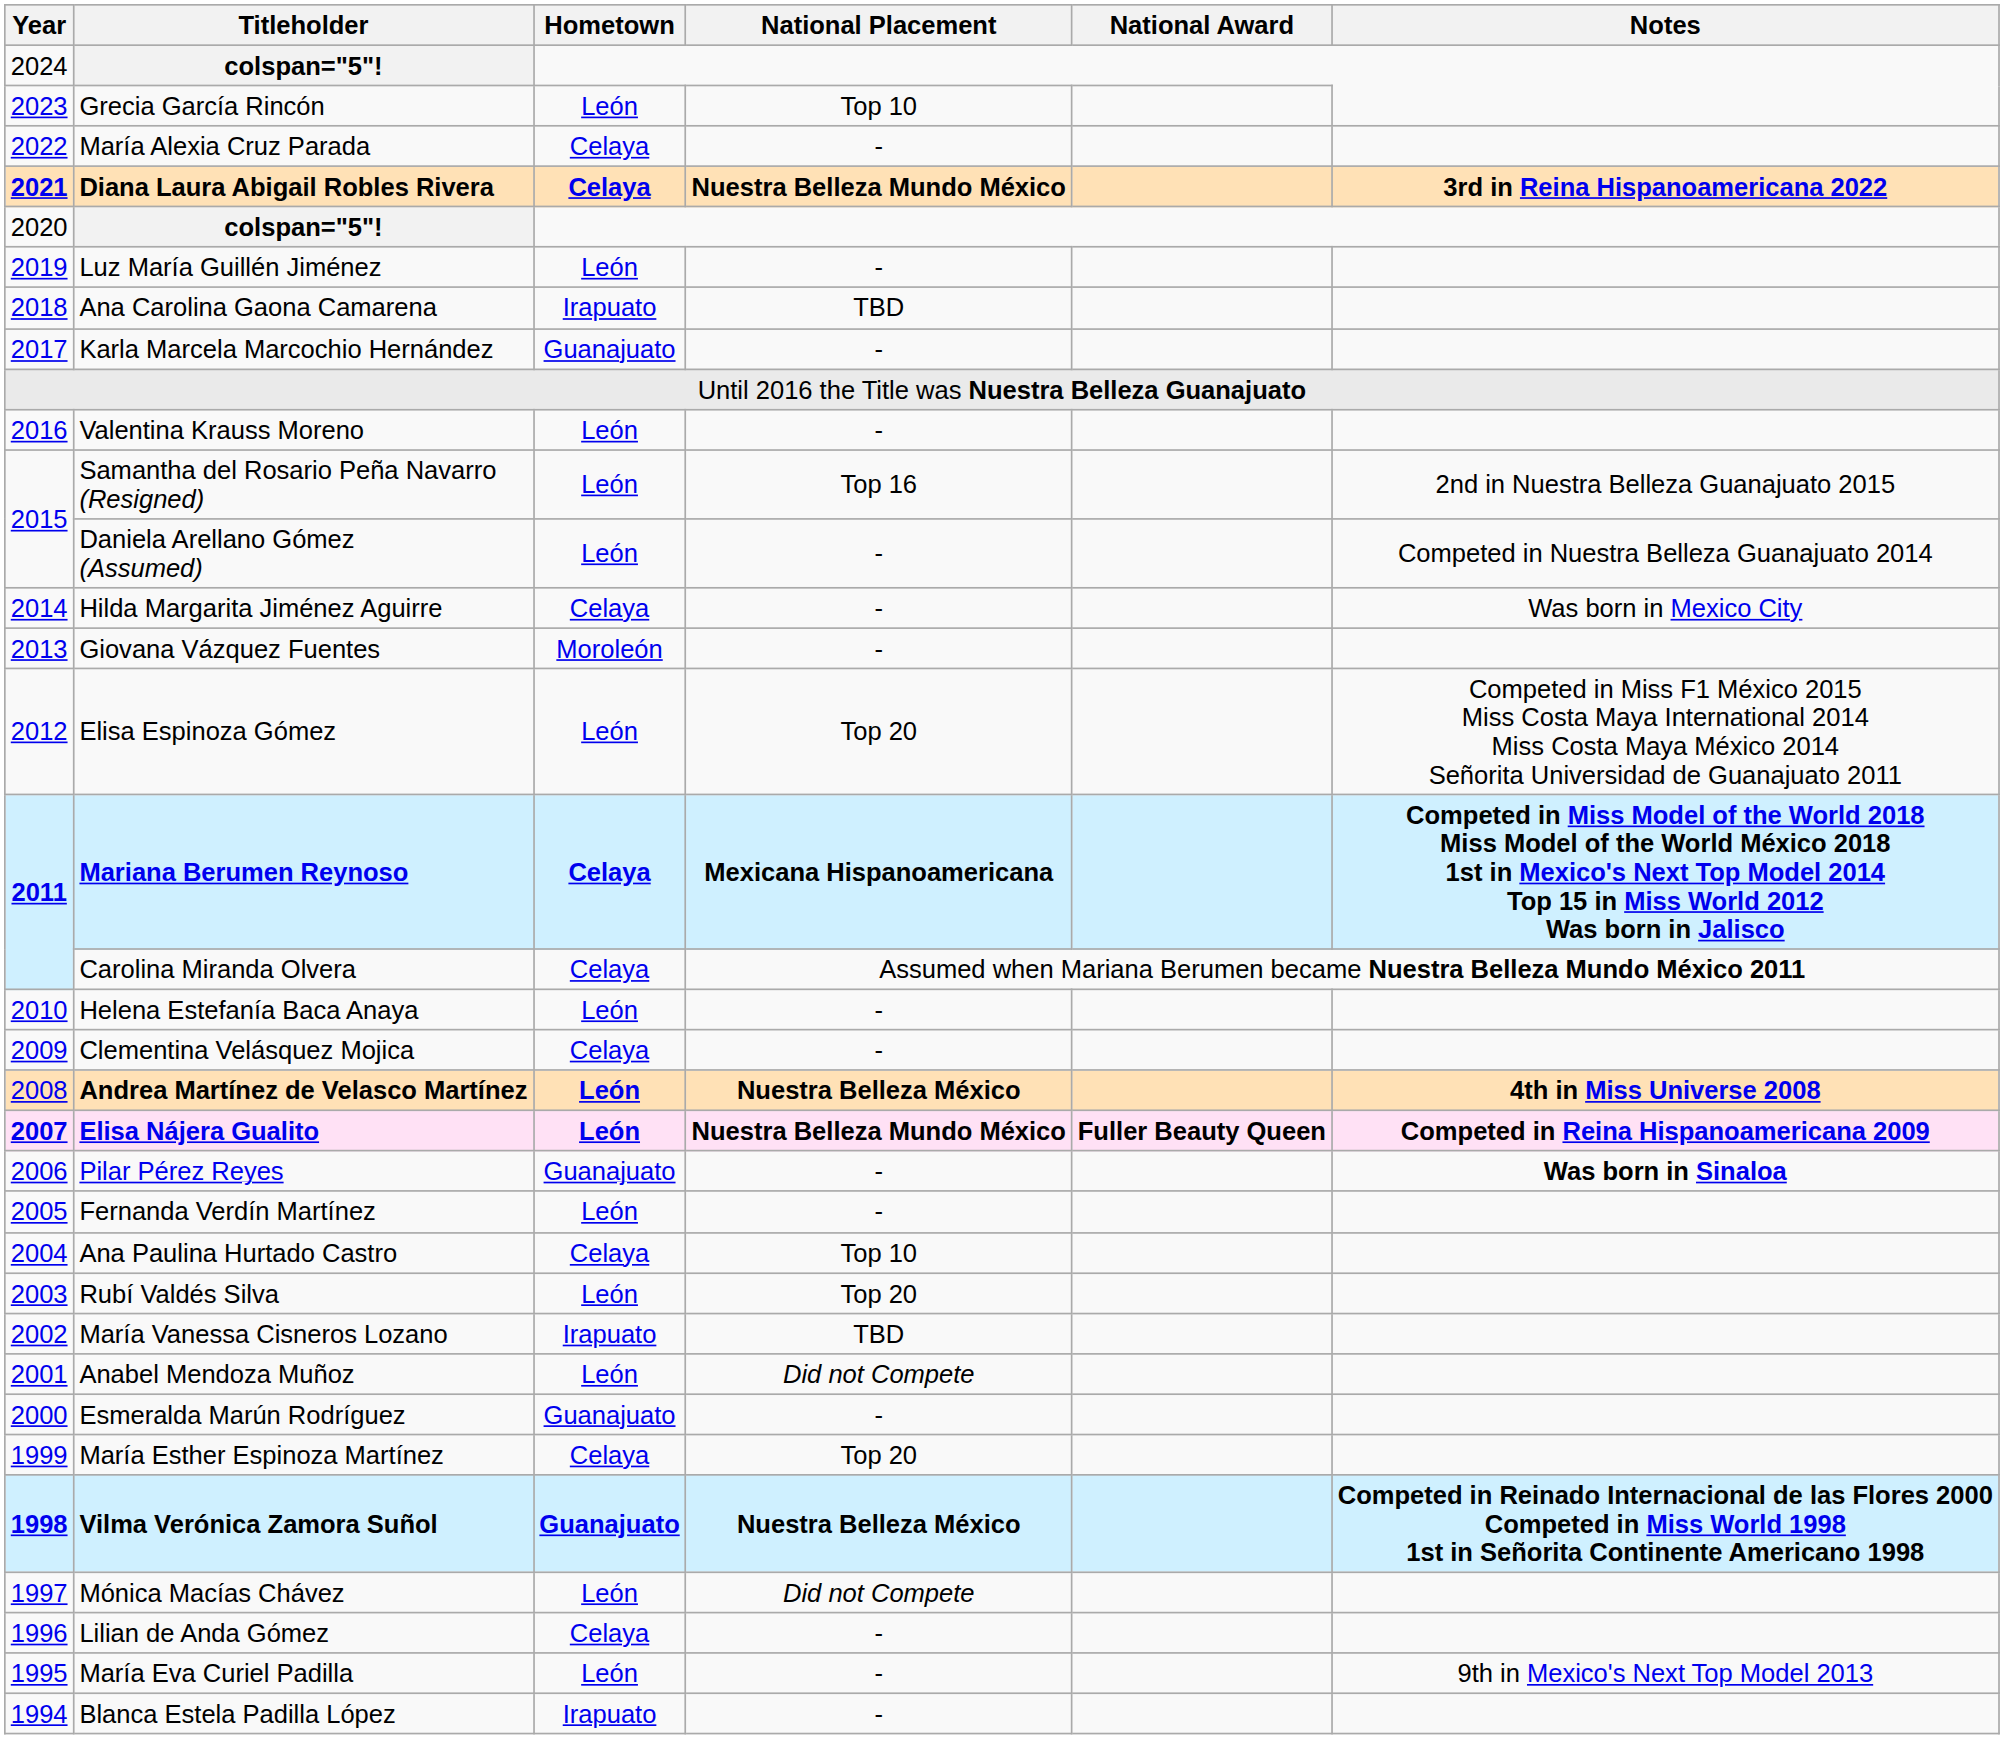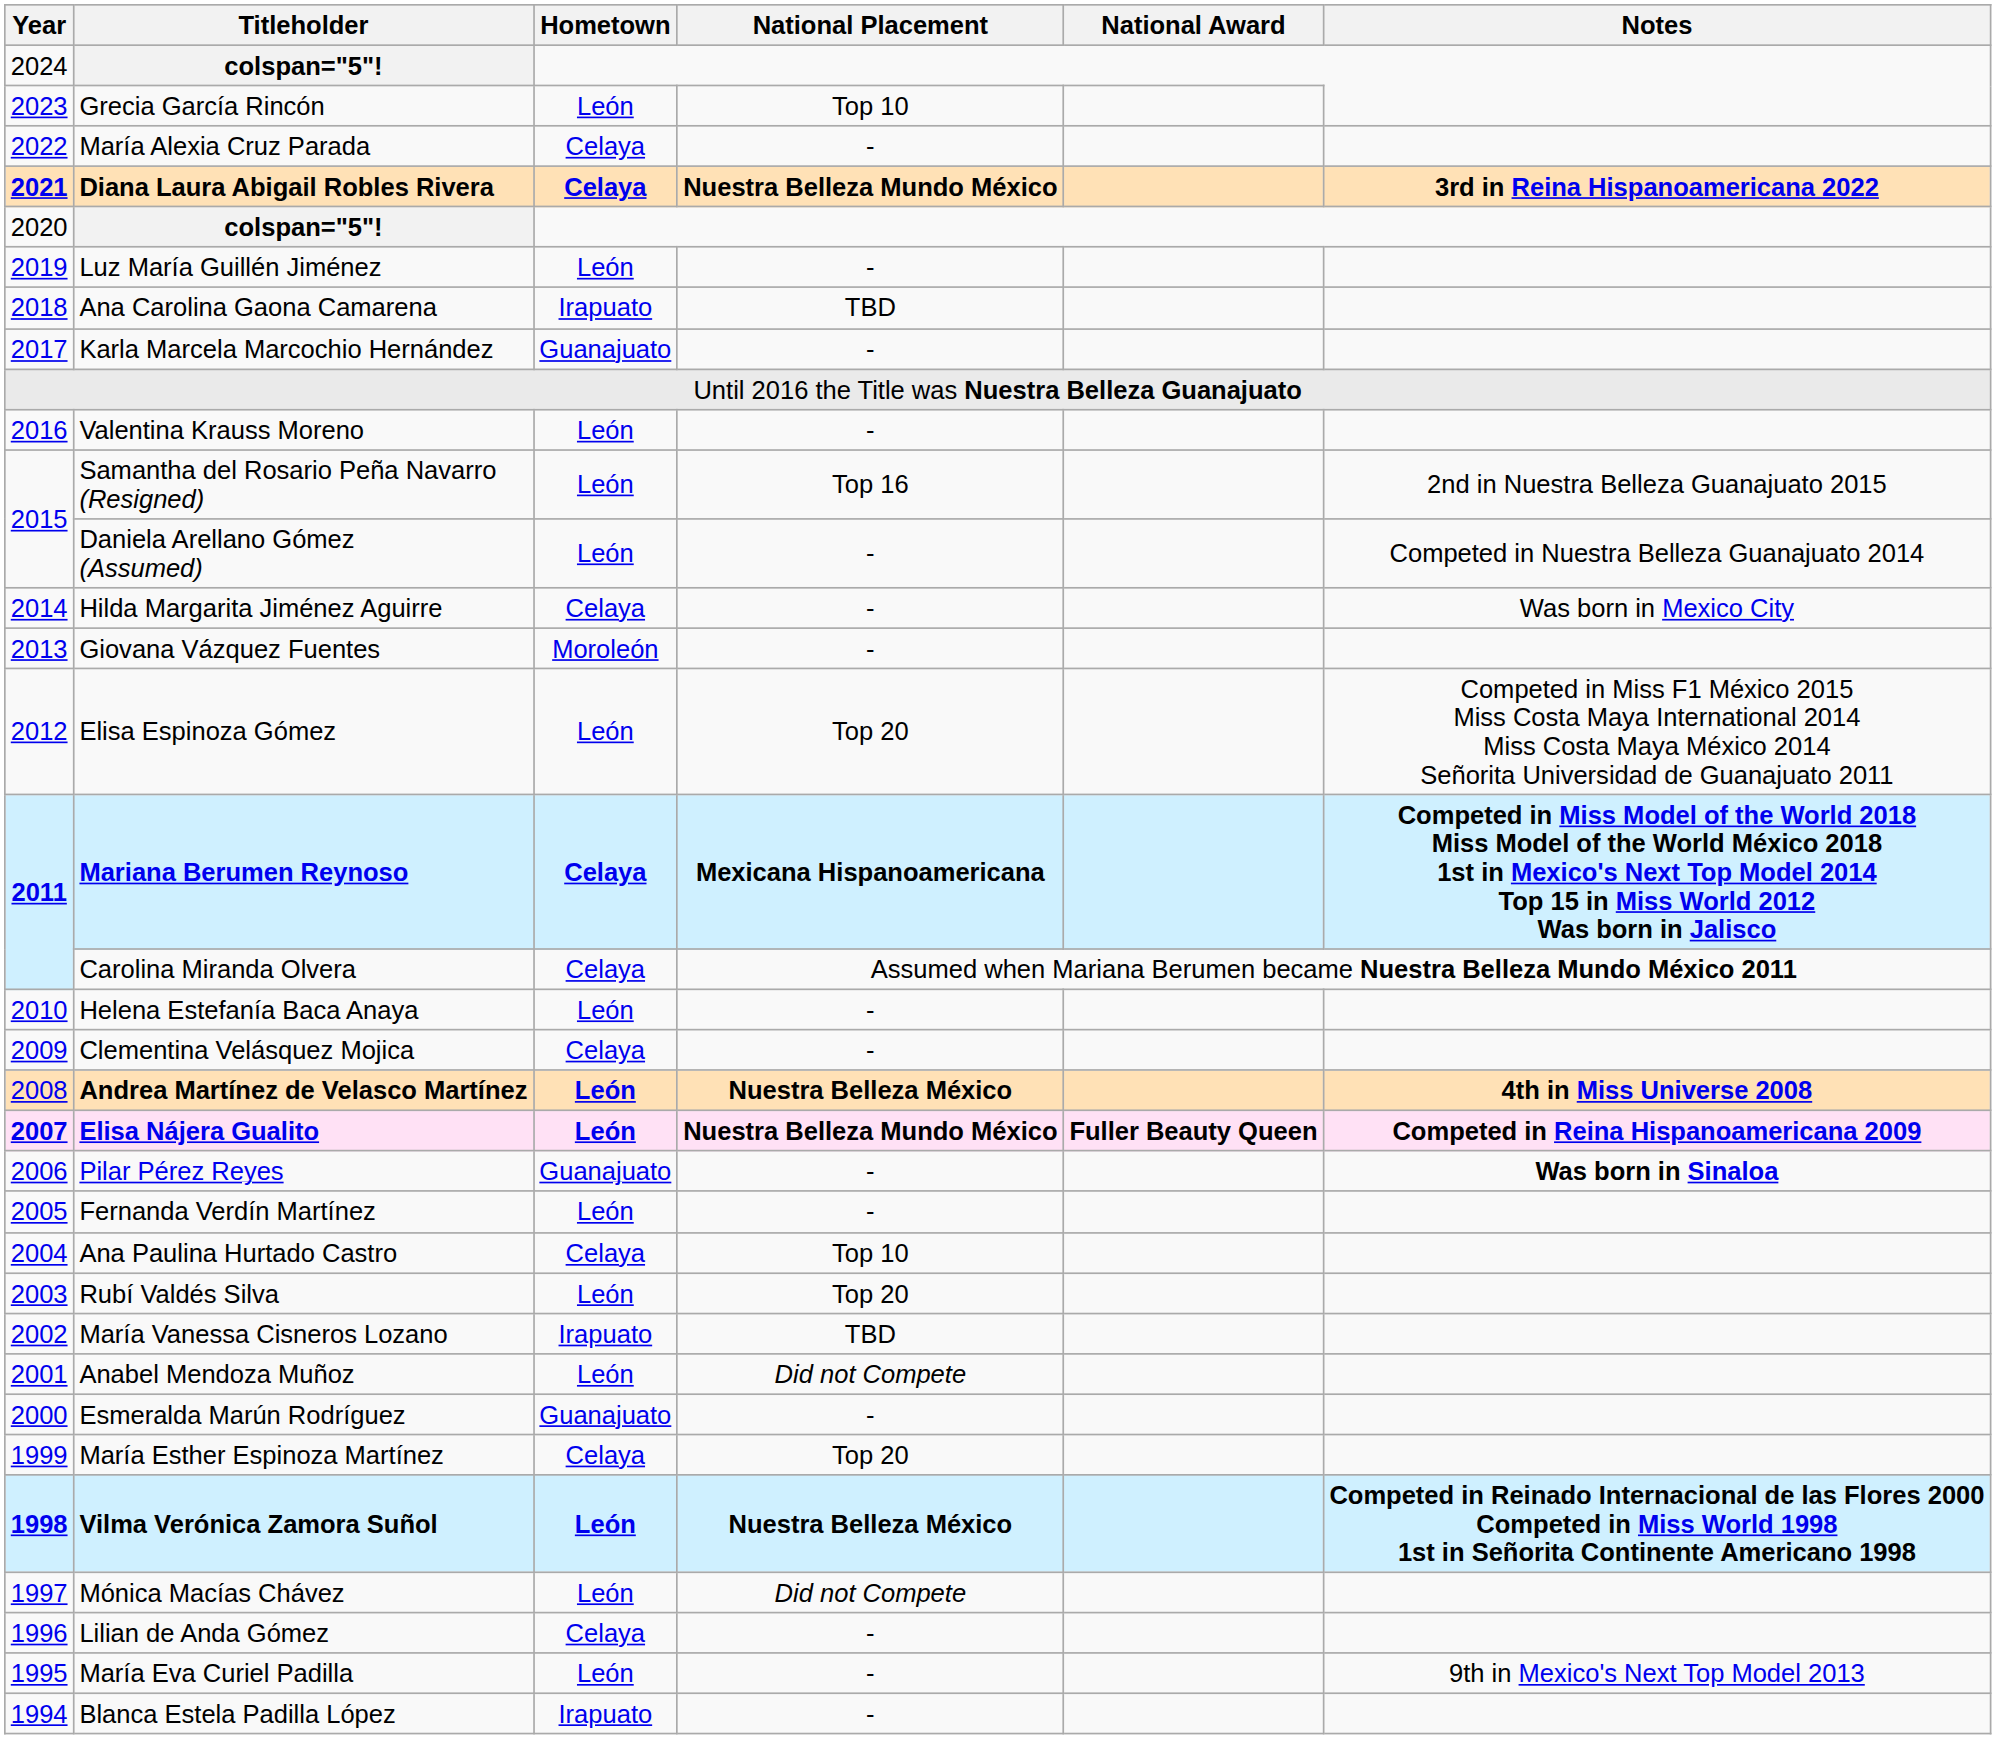Vilma Verónica Zamora Suñol | Hometown: Guanajuato -> León
